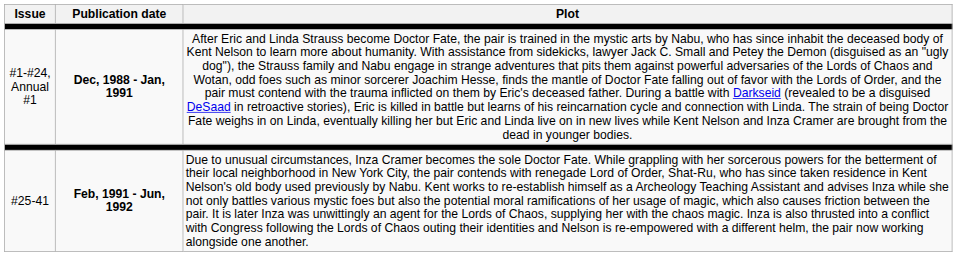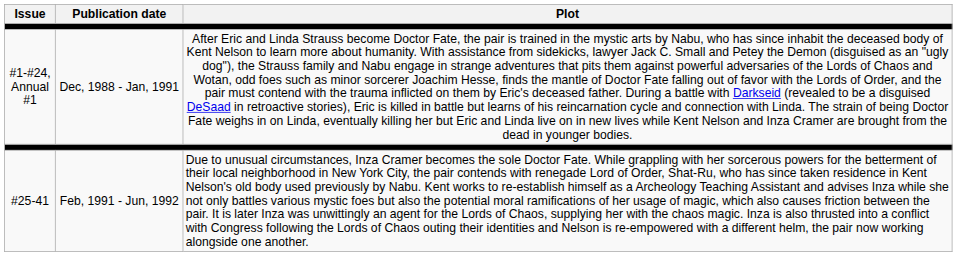#1-#24, Annual #1 | Publication date: bold -> normal
#25-41 | Publication date: bold -> normal
